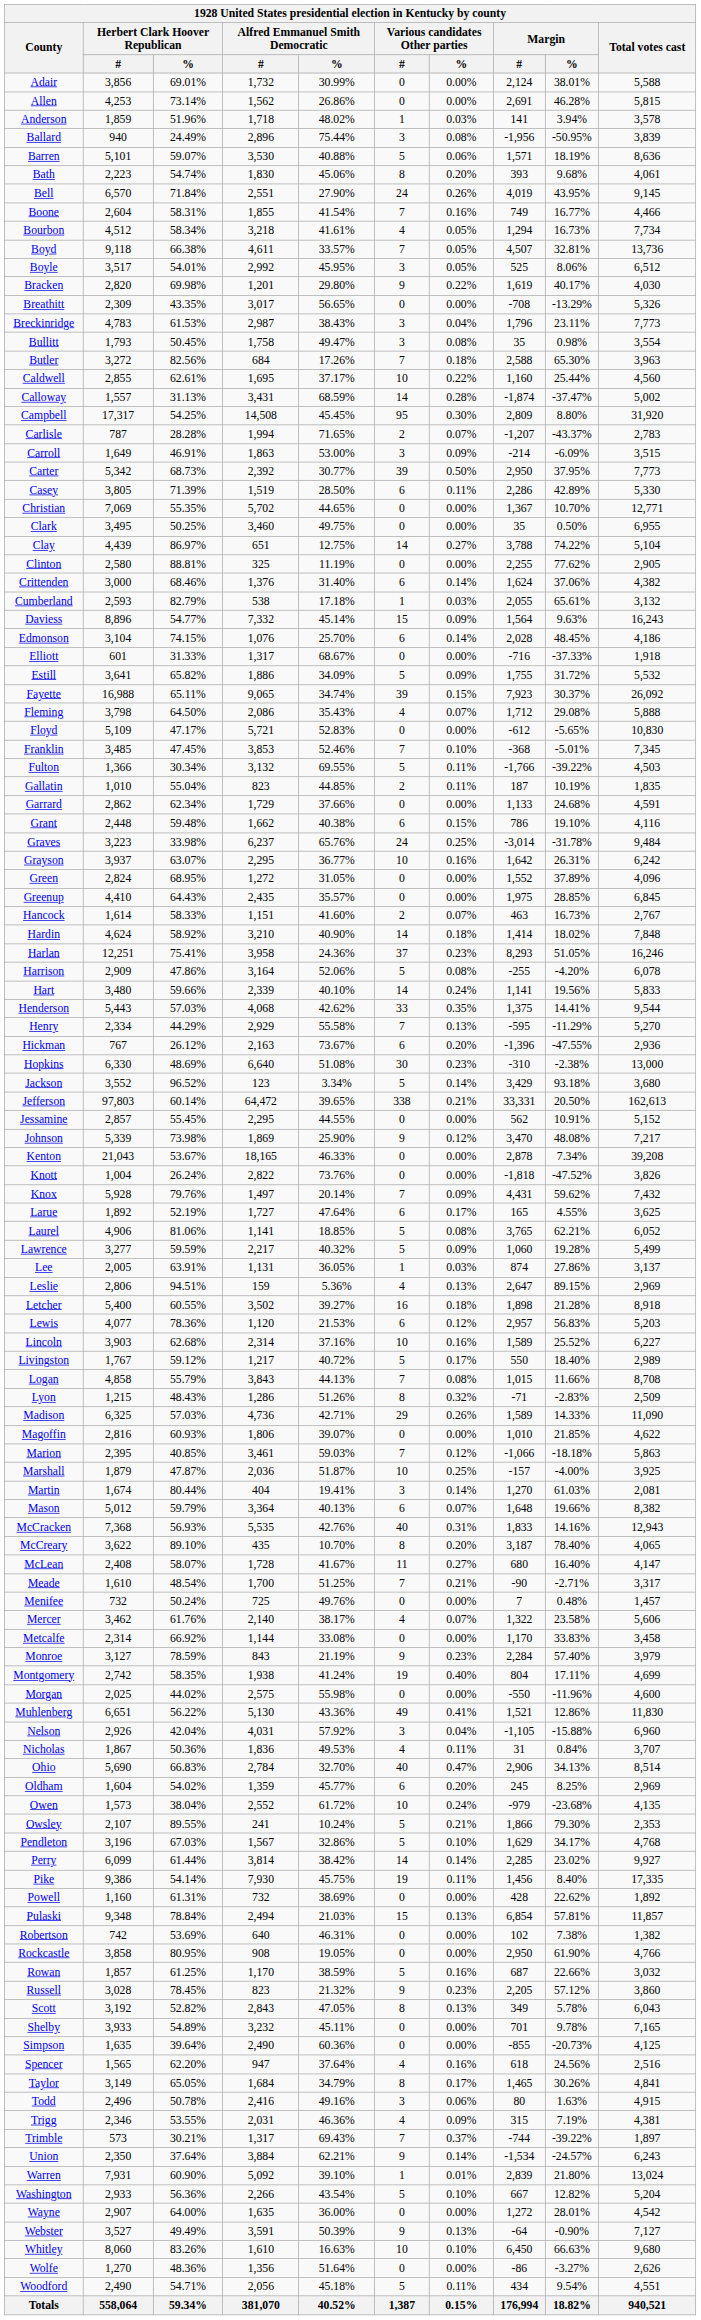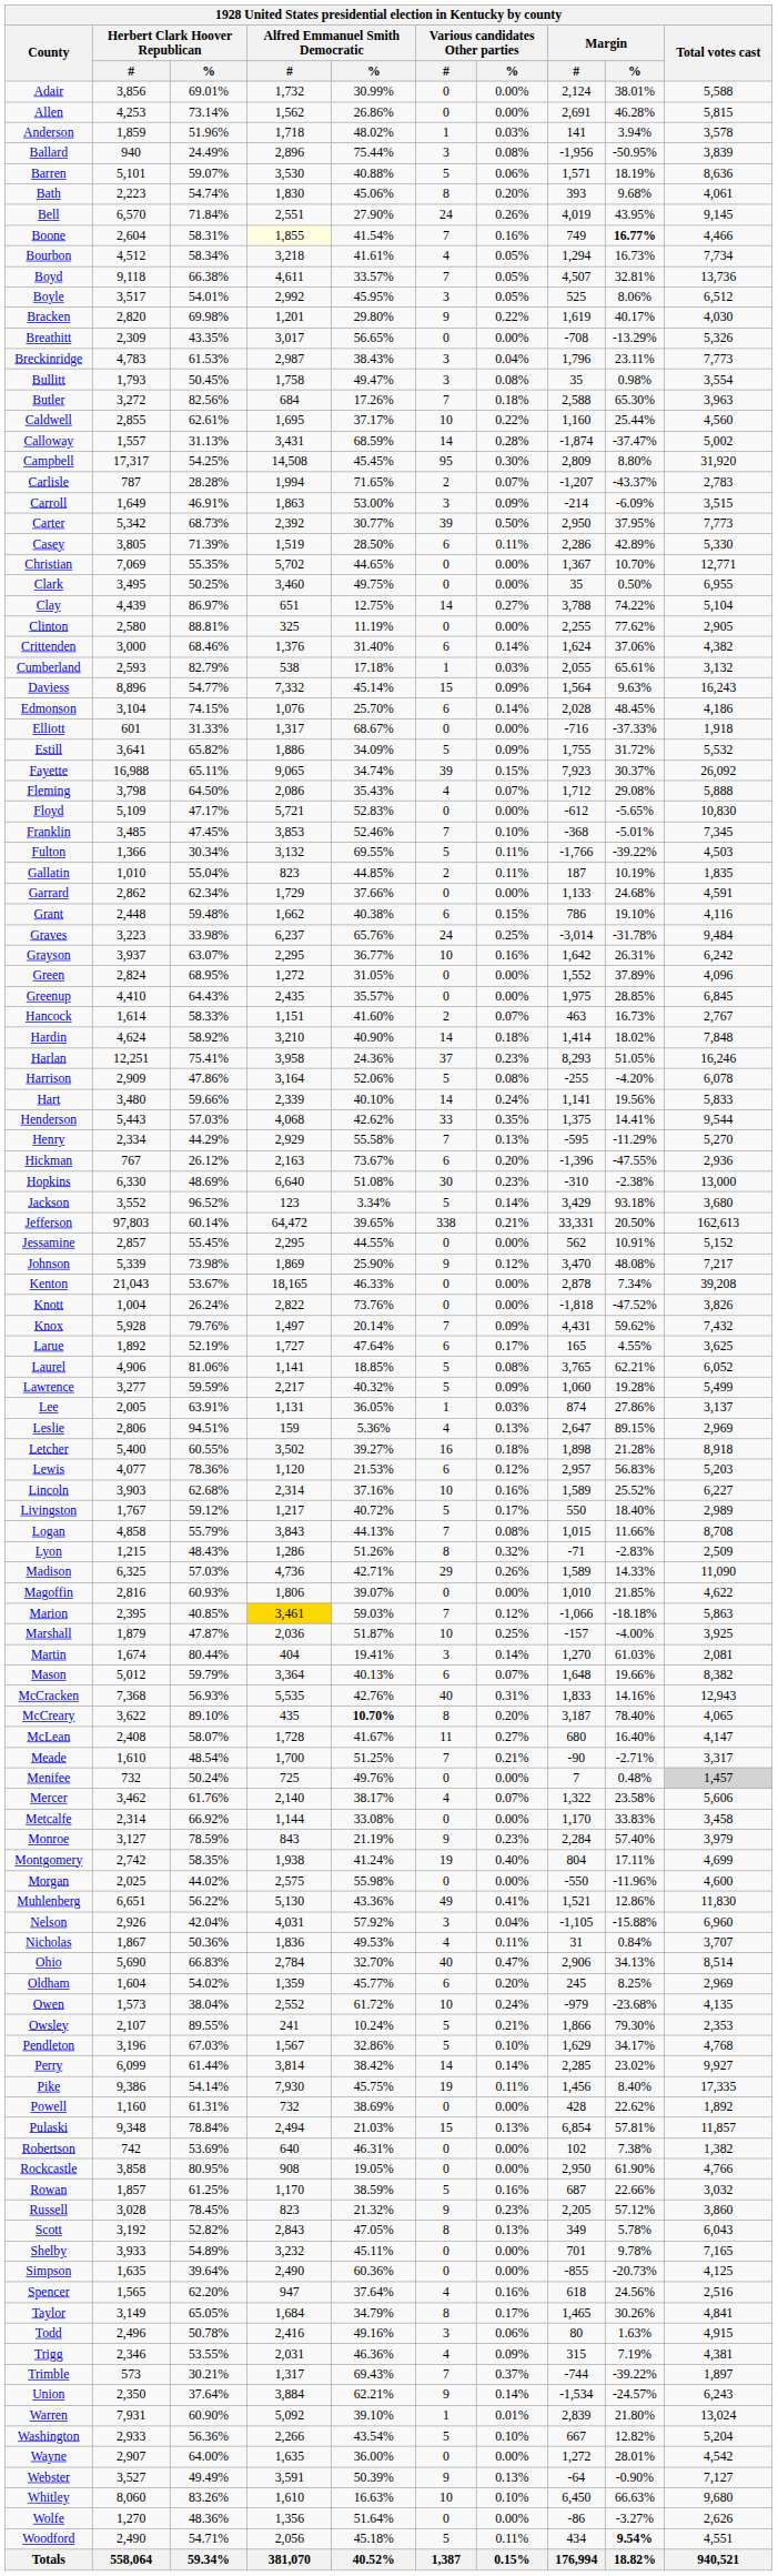Boone | Alfred Emmanuel Smith Democratic / #: no background -> lightyellow background
Boone | Margin / %: normal -> bold
Marion | Alfred Emmanuel Smith Democratic / #: no background -> gold background
McCreary | Alfred Emmanuel Smith Democratic / %: normal -> bold
Menifee | Total votes cast: no background -> lightgrey background
Woodford | Margin / %: normal -> bold
